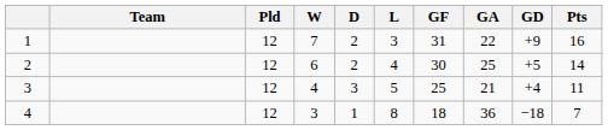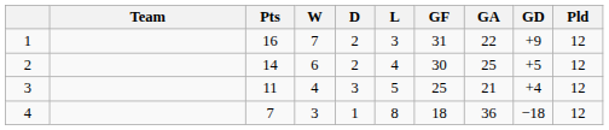columns swapped: Pld <-> Pts
